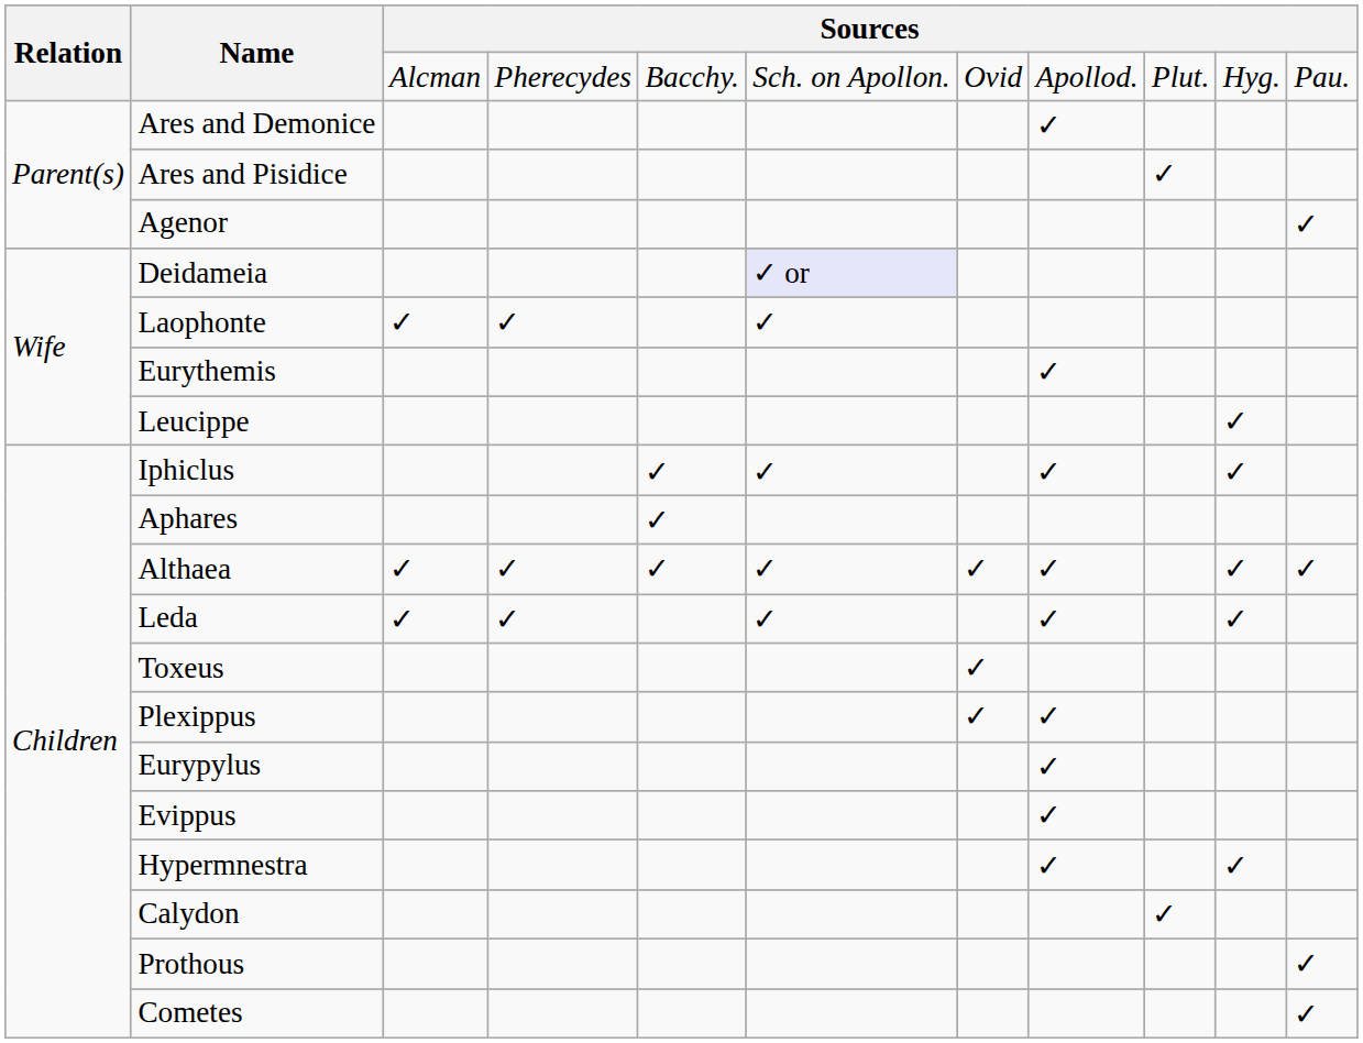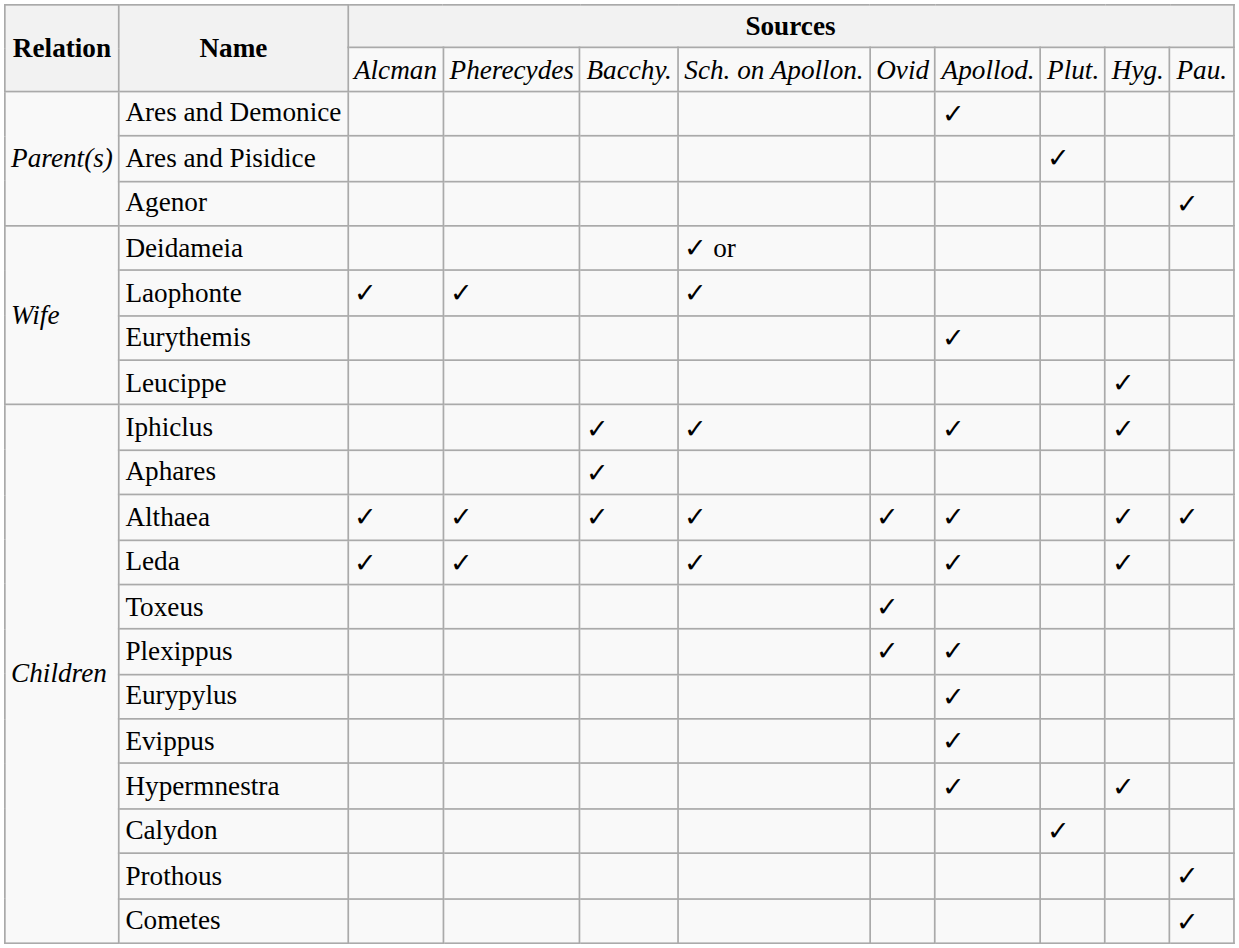Deidameia | column 6: lavender background -> no background
